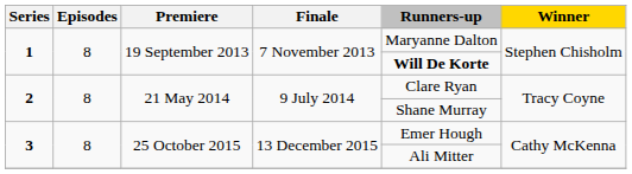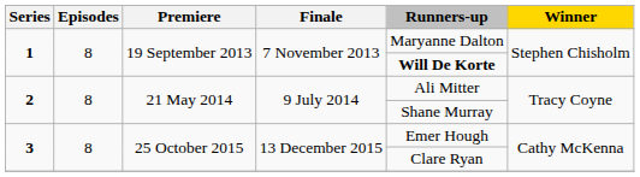row 4 | Runners-up: Clare Ryan -> Ali Mitter
row 7 | Runners-up: Ali Mitter -> Clare Ryan
